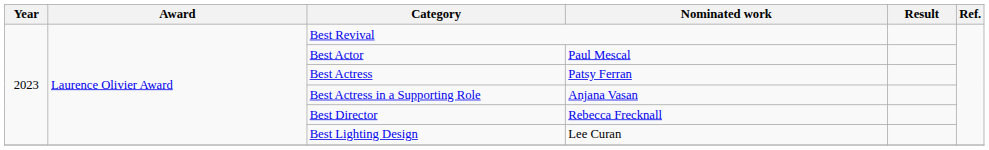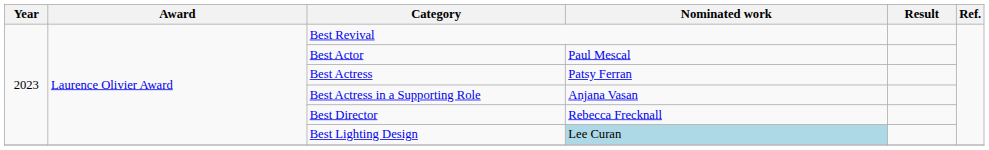Best Lighting Design | Nominated work: no background -> lightblue background
